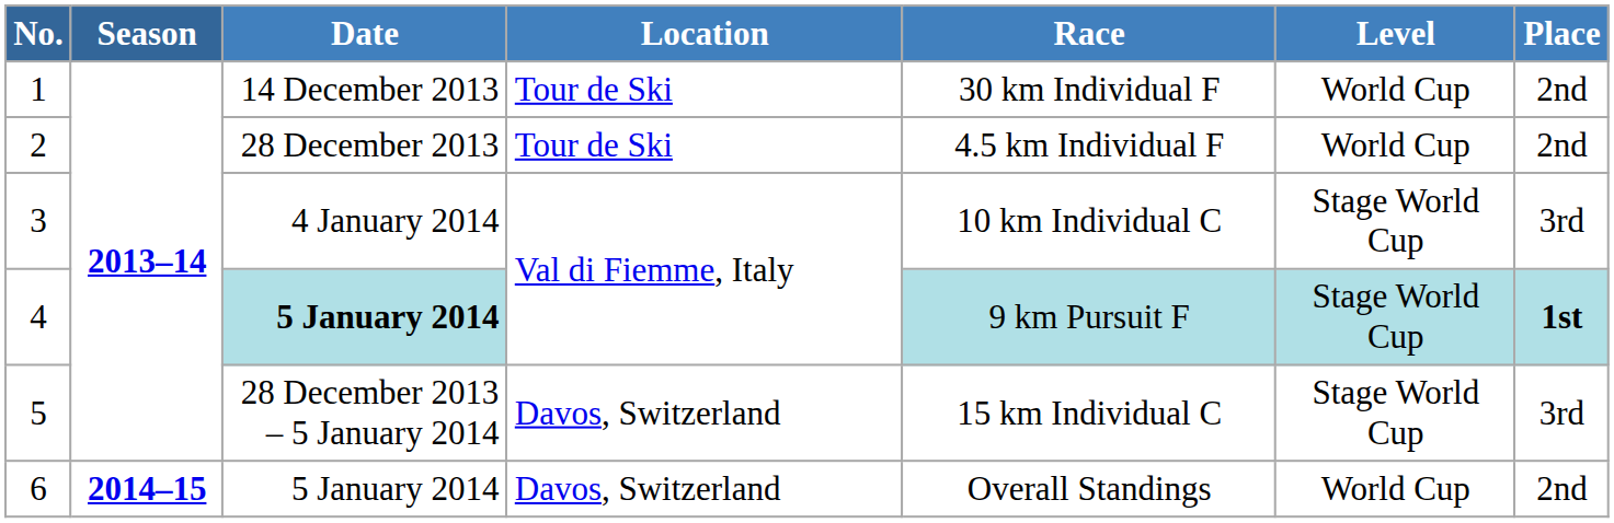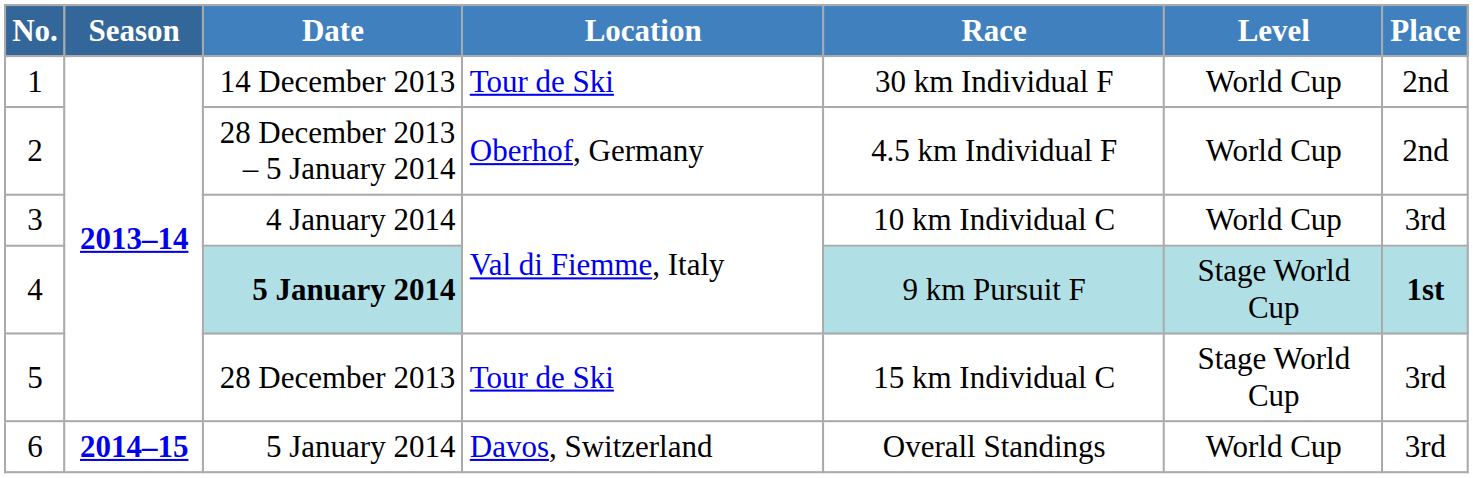2 | Date: 28 December 2013 -> 28 December 2013 – 5 January 2014
2 | Location: Tour de Ski -> Oberhof, Germany
3 | Level: Stage World Cup -> World Cup
5 | Date: 28 December 2013 – 5 January 2014 -> 28 December 2013
5 | Location: Davos, Switzerland -> Tour de Ski
6 | Place: 2nd -> 3rd
